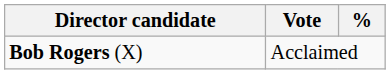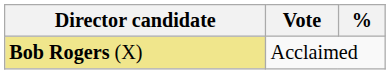Bob Rogers (X) | Director candidate: no background -> khaki background
